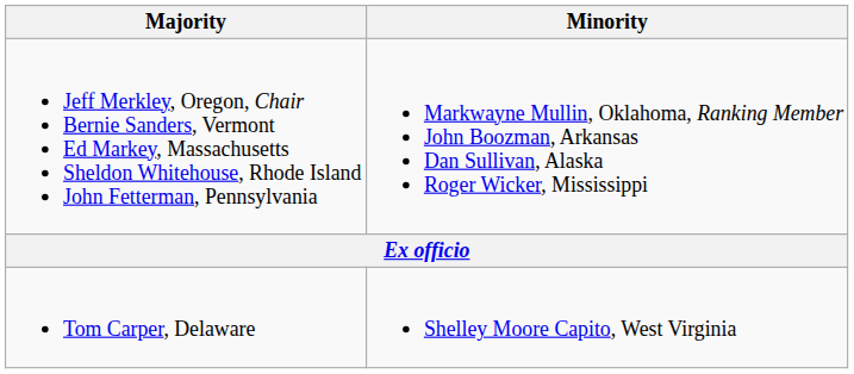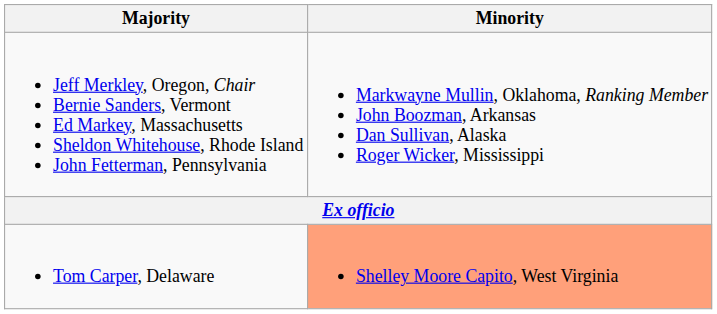Tom Carper, Delaware | Minority: no background -> lightsalmon background
